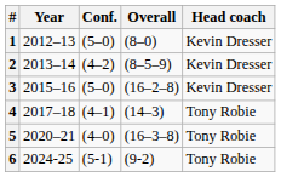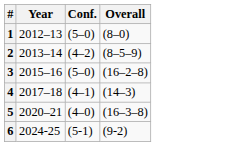- column: Head coach | Kevin Dresser | Kevin Dresser | Kevin Dresser | Tony Robie | Tony Robie | Tony Robie
